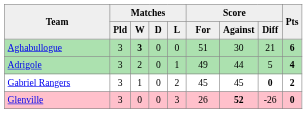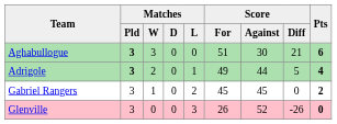Aghabullogue | Matches / Pld: normal -> bold
Aghabullogue | Matches / W: bold -> normal
Adrigole | Matches / Pld: normal -> bold
Gabriel Rangers | Score / Diff: bold -> normal
Glenville | Score / Against: bold -> normal
